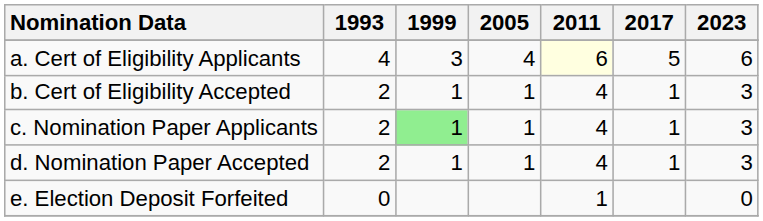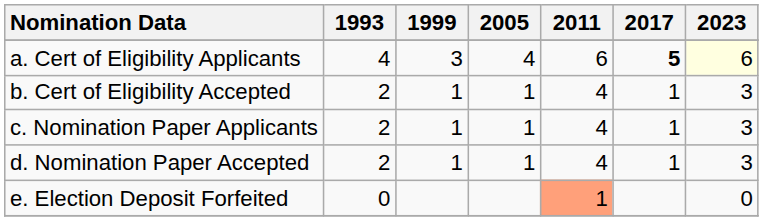a. Cert of Eligibility Applicants | 2011: lightyellow background -> no background
a. Cert of Eligibility Applicants | 2017: normal -> bold
a. Cert of Eligibility Applicants | 2023: no background -> lightyellow background
c. Nomination Paper Applicants | 1999: lightgreen background -> no background
e. Election Deposit Forfeited | 2011: no background -> lightsalmon background
